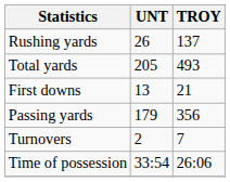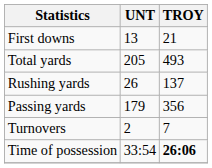rows swapped: First downs <-> Rushing yards
Time of possession | TROY: normal -> bold
